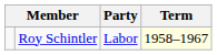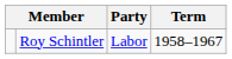Roy Schintler | Term: lightyellow background -> no background
